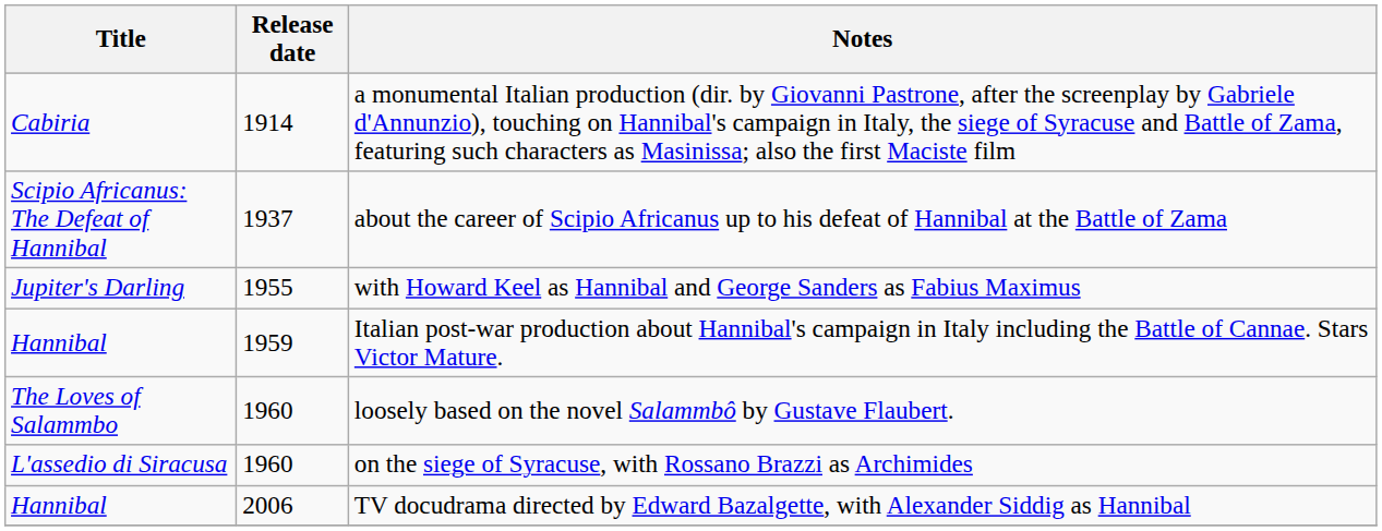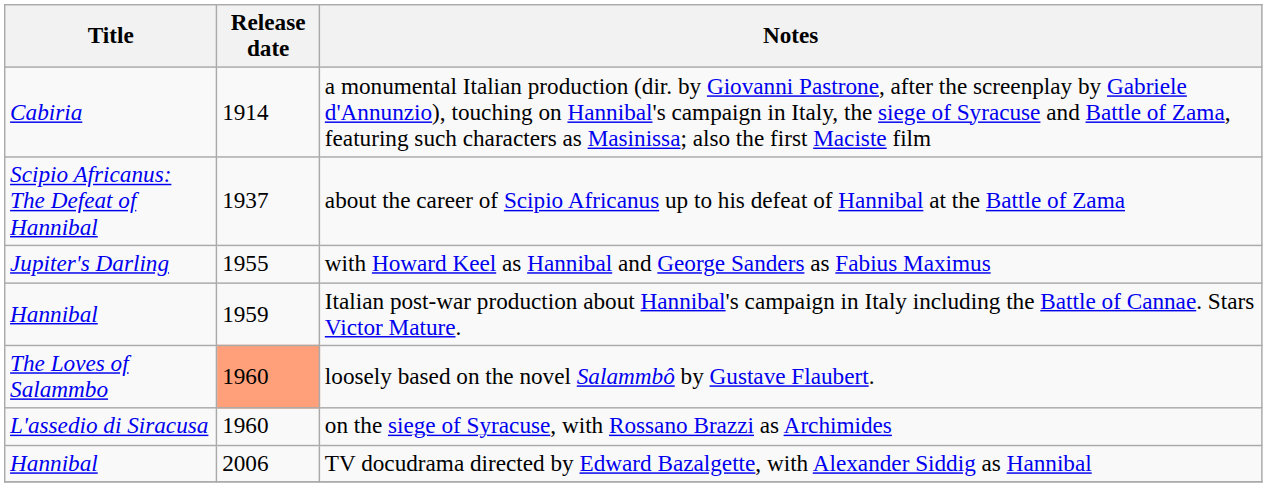loosely based on the novel Salammbô by Gustave Flaubert. | Release date: no background -> lightsalmon background
